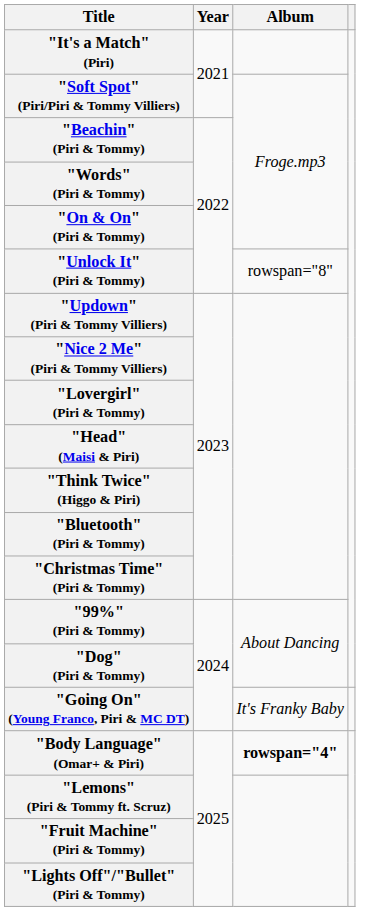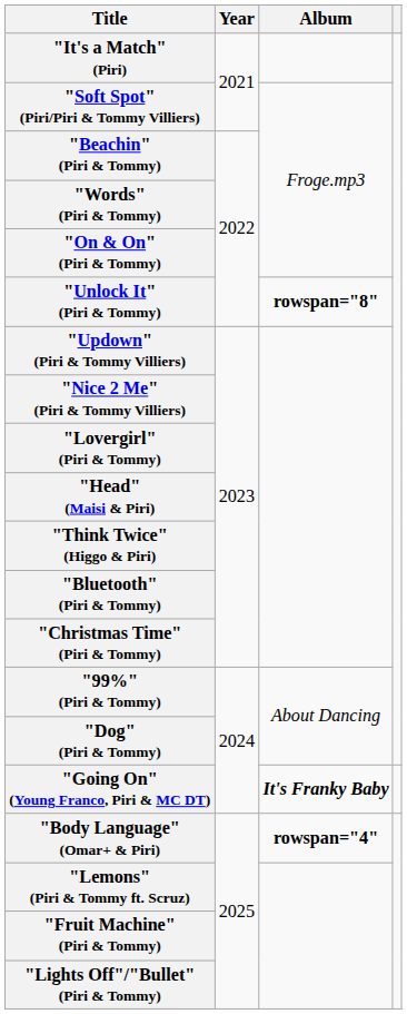"Unlock It" (Piri & Tommy) | Album: normal -> bold
"Going On" (Young Franco, Piri & MC DT) | Album: normal -> bold
